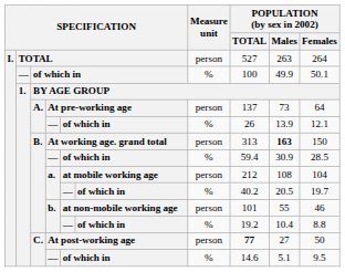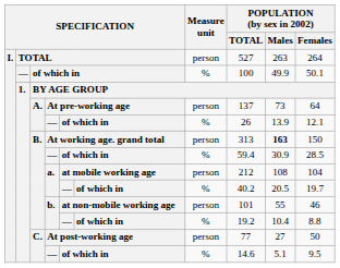At post-working age | POPULATION (by sex in 2002) / TOTAL: bold -> normal
